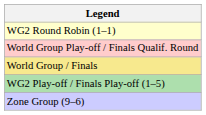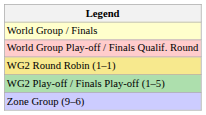row 2 | column 1: WG2 Round Robin (1–1) -> World Group / Finals
row 4 | column 1: World Group / Finals -> WG2 Round Robin (1–1)
